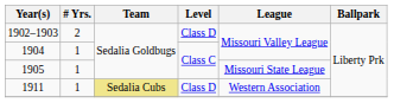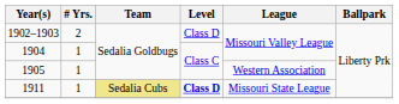1905 | League: Missouri State League -> Western Association
1911 | Level: normal -> bold
1911 | League: Western Association -> Missouri State League
